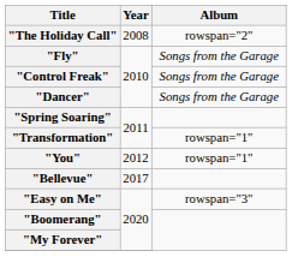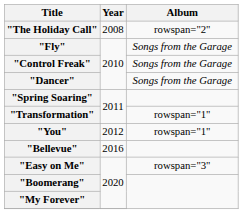"Bellevue" | Year: 2017 -> 2016
